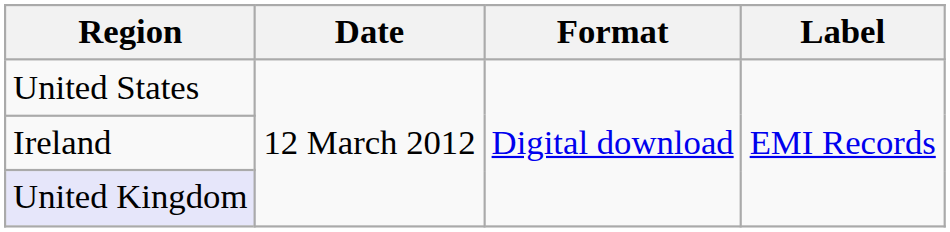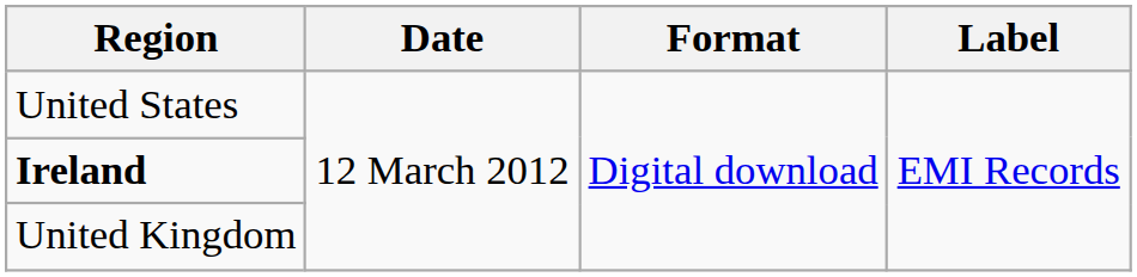Ireland | Region: normal -> bold
United Kingdom | Region: lavender background -> no background
